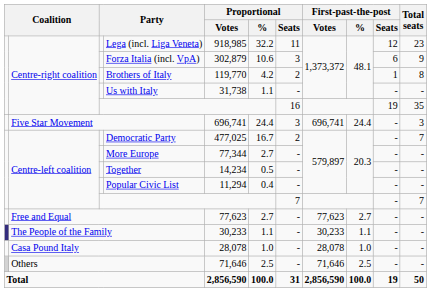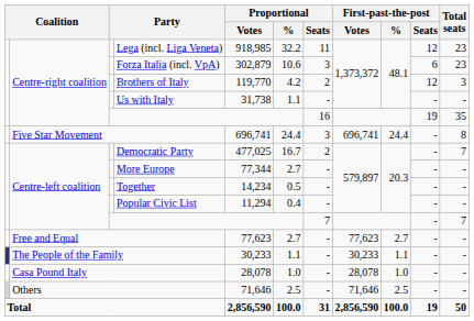Forza Italia (incl. VpA) | Total seats: 9 -> 23
Brothers of Italy | First-past-the-post / Seats: 1 -> 12
Brothers of Italy | Total seats: 8 -> 3
Five Star Movement | Total seats: 3 -> 8
